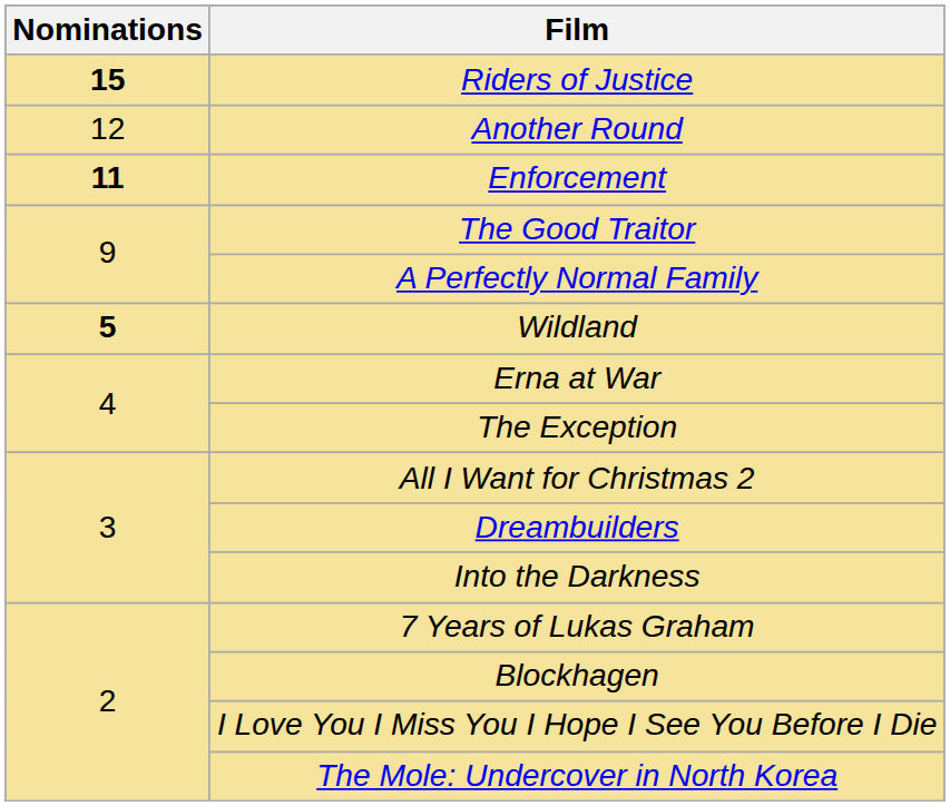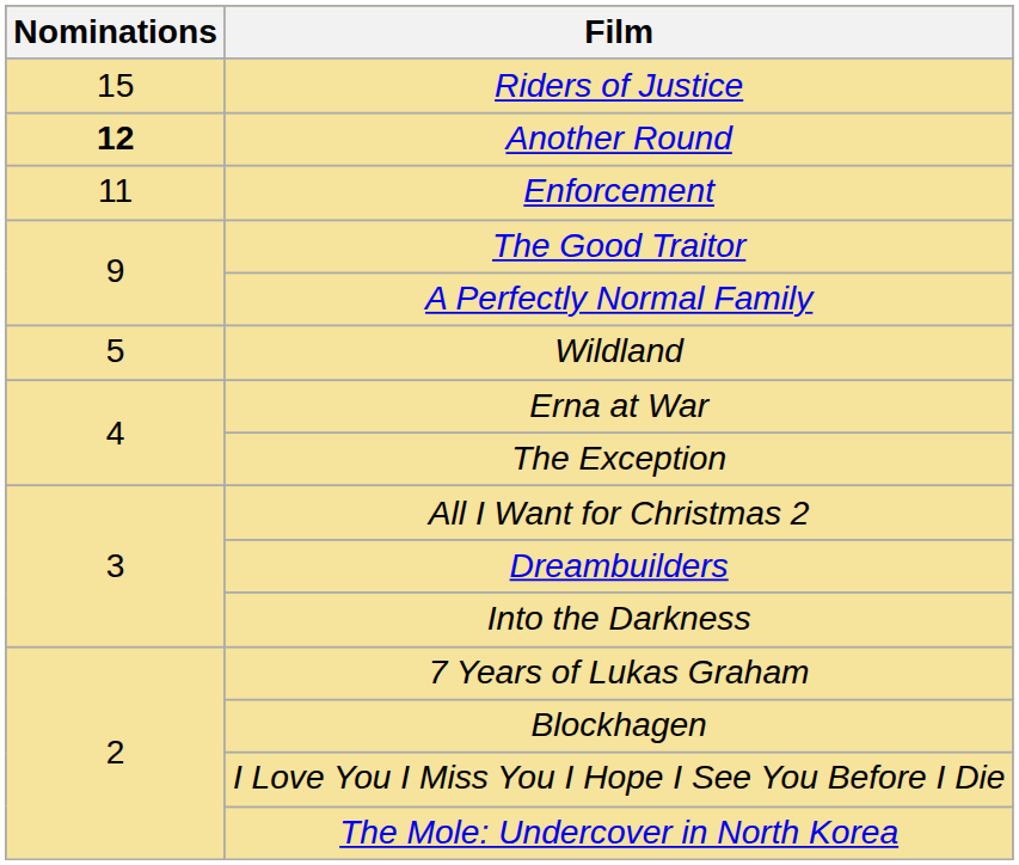Riders of Justice | Nominations: bold -> normal
Another Round | Nominations: normal -> bold
Enforcement | Nominations: bold -> normal
Wildland | Nominations: bold -> normal
